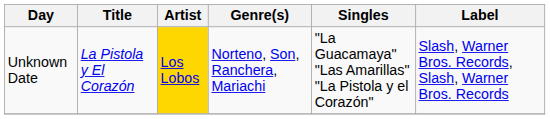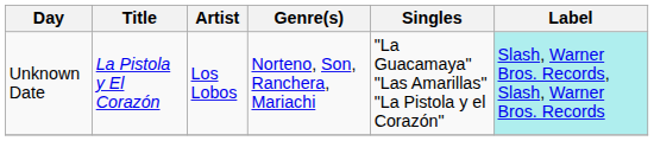Unknown Date | Artist: gold background -> no background
Unknown Date | Label: no background -> paleturquoise background
